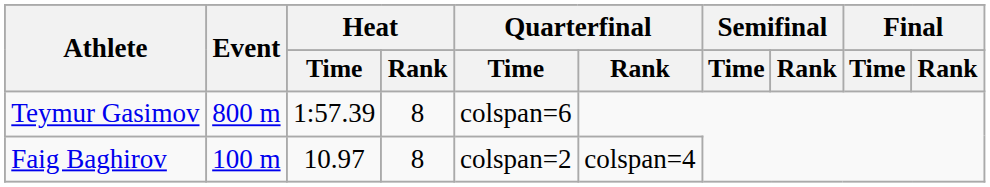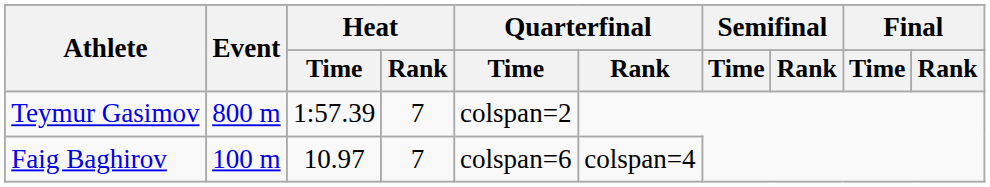Teymur Gasimov | Heat / Rank: 8 -> 7
Teymur Gasimov | Quarterfinal / Time: colspan=6 -> colspan=2
Faig Baghirov | Heat / Rank: 8 -> 7
Faig Baghirov | Quarterfinal / Time: colspan=2 -> colspan=6
